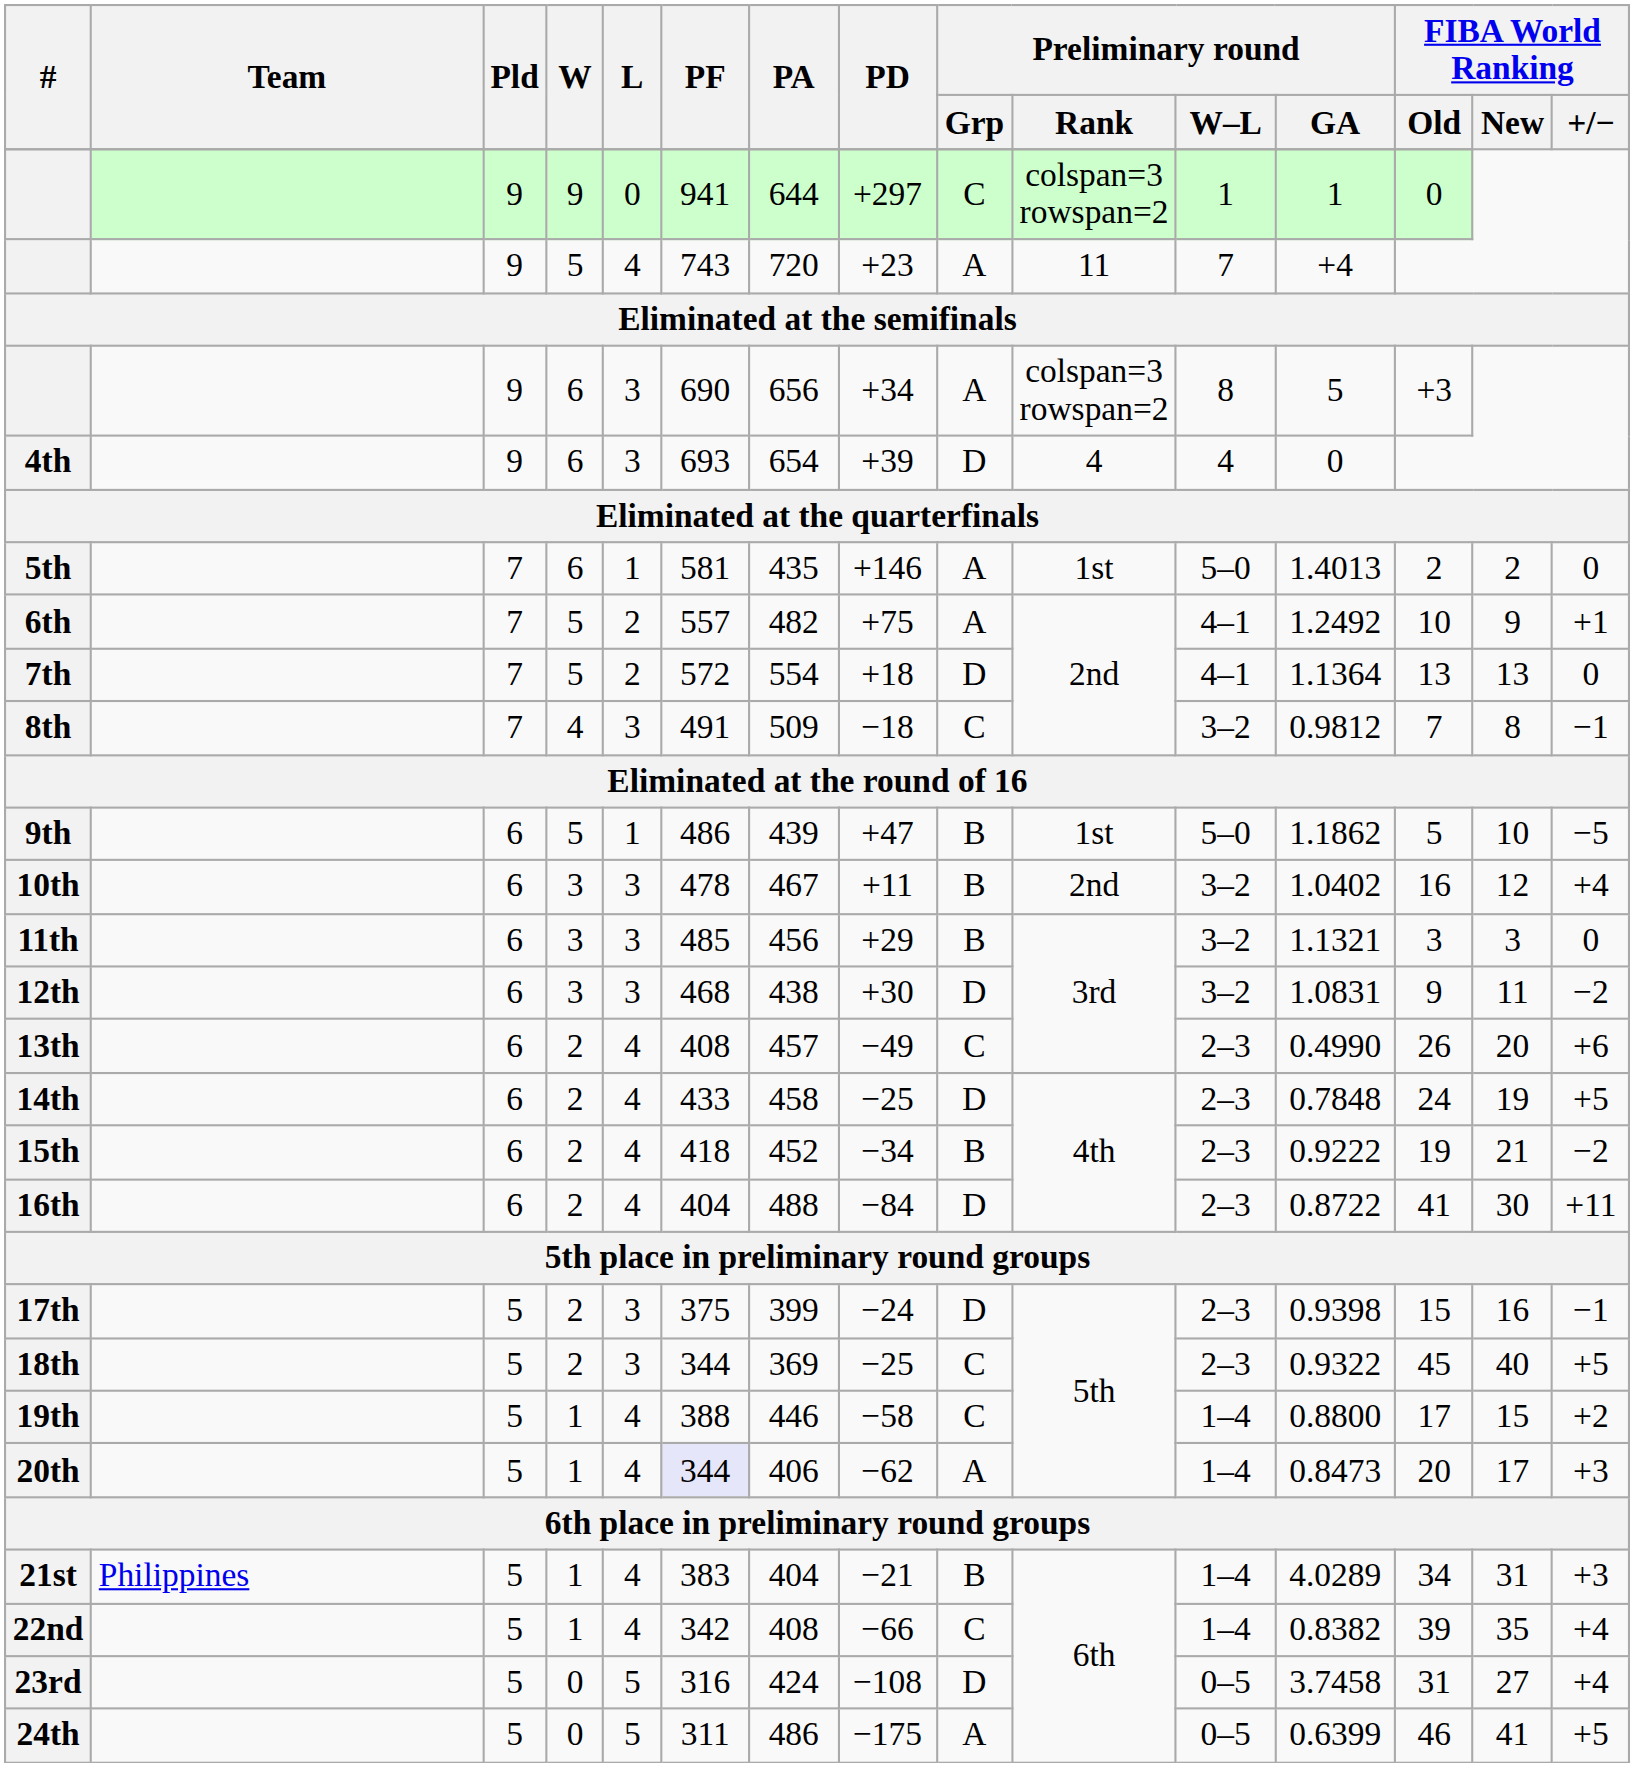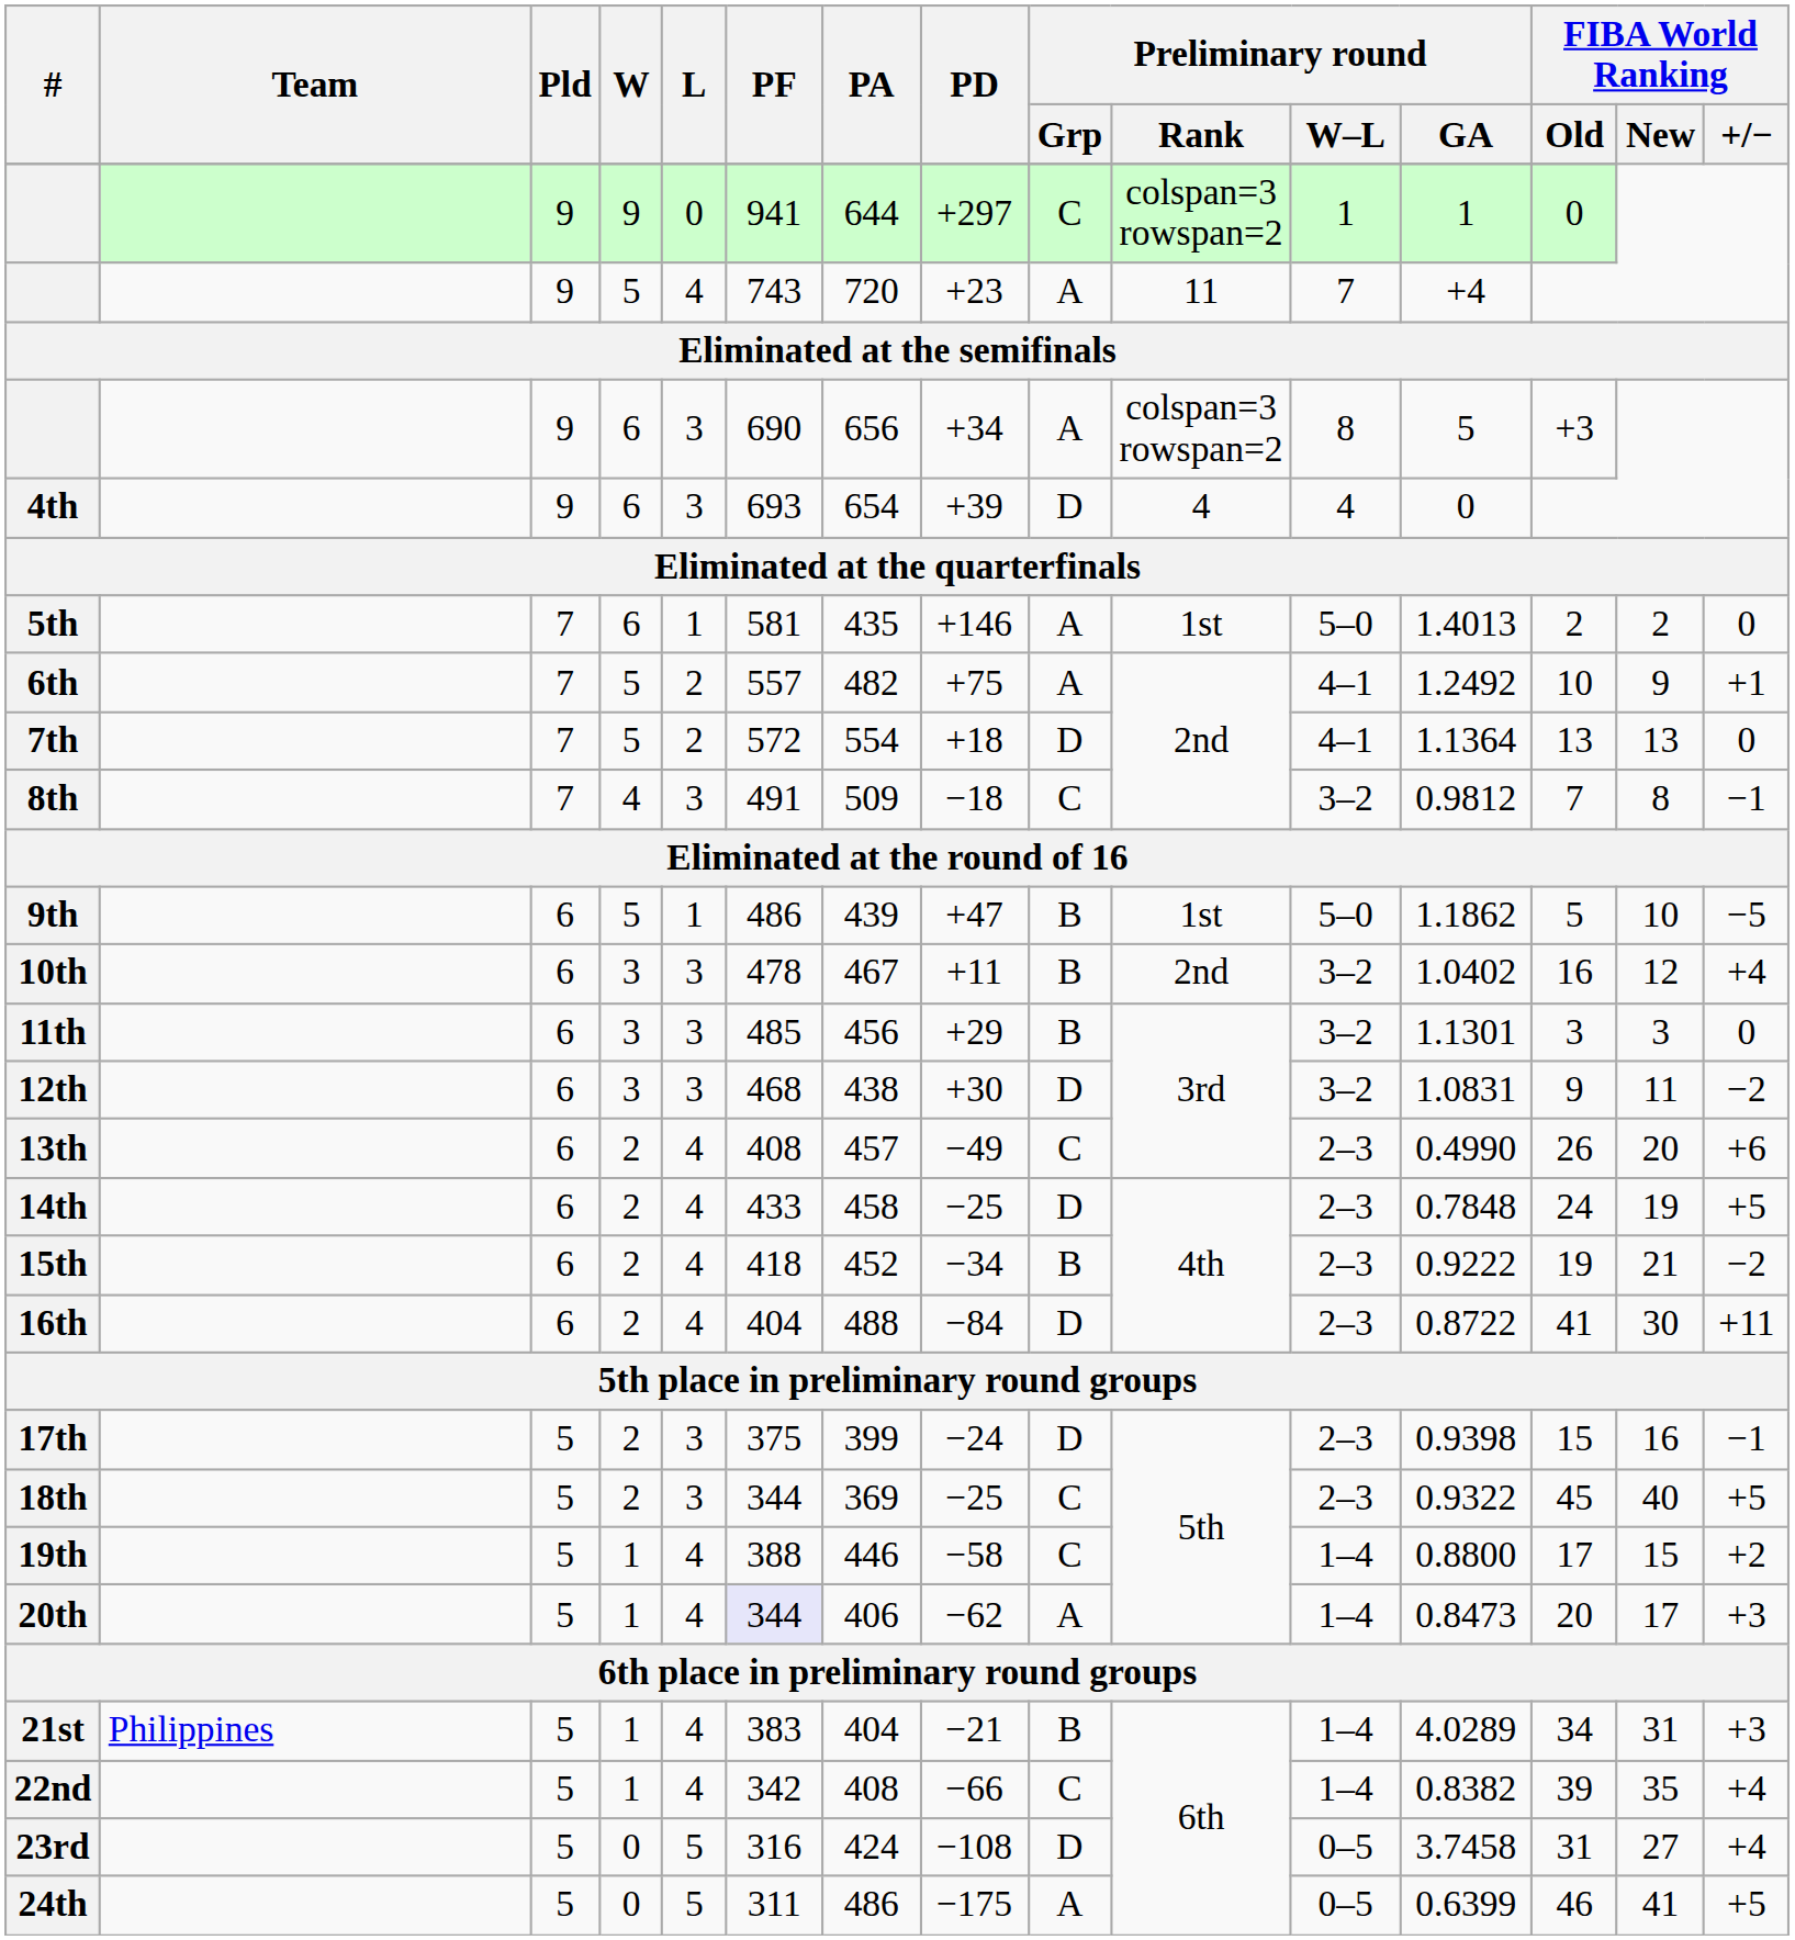11th | Preliminary round / GA: 1.1321 -> 1.1301
